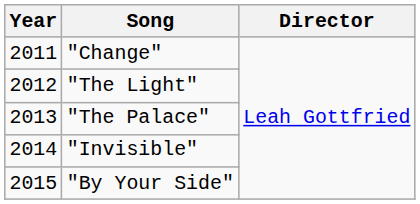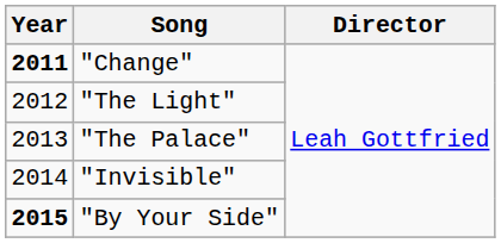"Change" | Year: normal -> bold
"By Your Side" | Year: normal -> bold
